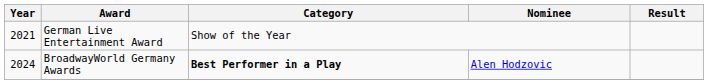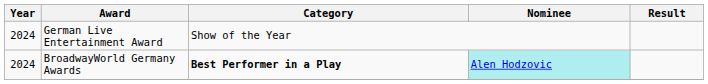German Live Entertainment Award | Year: 2021 -> 2024
BroadwayWorld Germany Awards | Nominee: no background -> paleturquoise background
